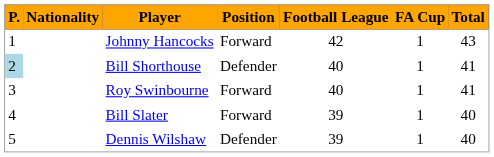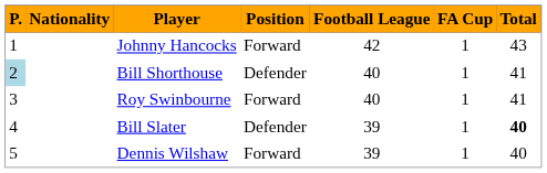Bill Slater | Position: Forward -> Defender
Bill Slater | Total: normal -> bold
Dennis Wilshaw | Position: Defender -> Forward
